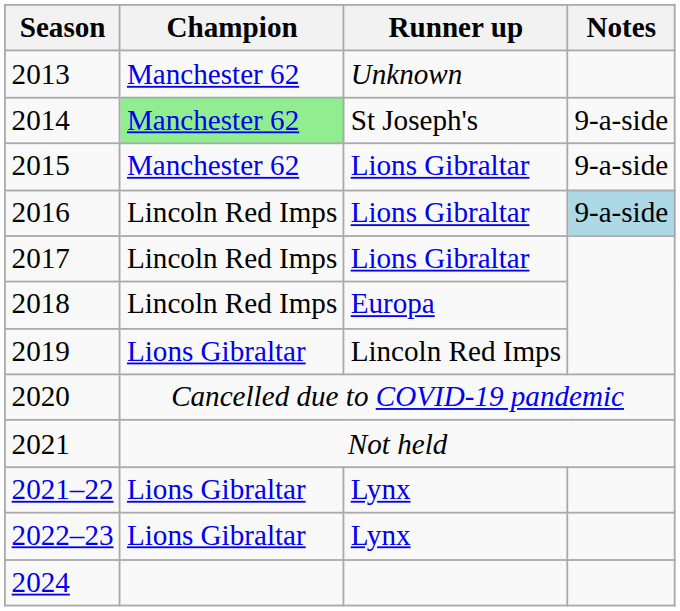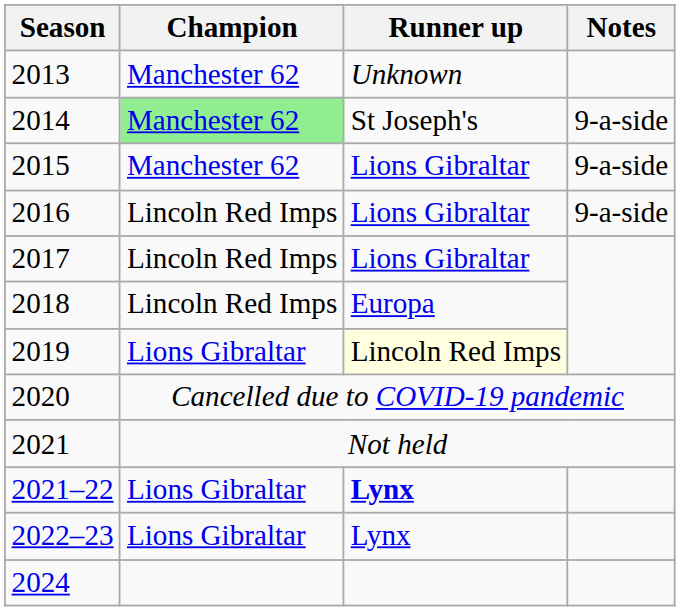2016 | Notes: lightblue background -> no background
2019 | Runner up: no background -> lightyellow background
2021–22 | Runner up: normal -> bold
